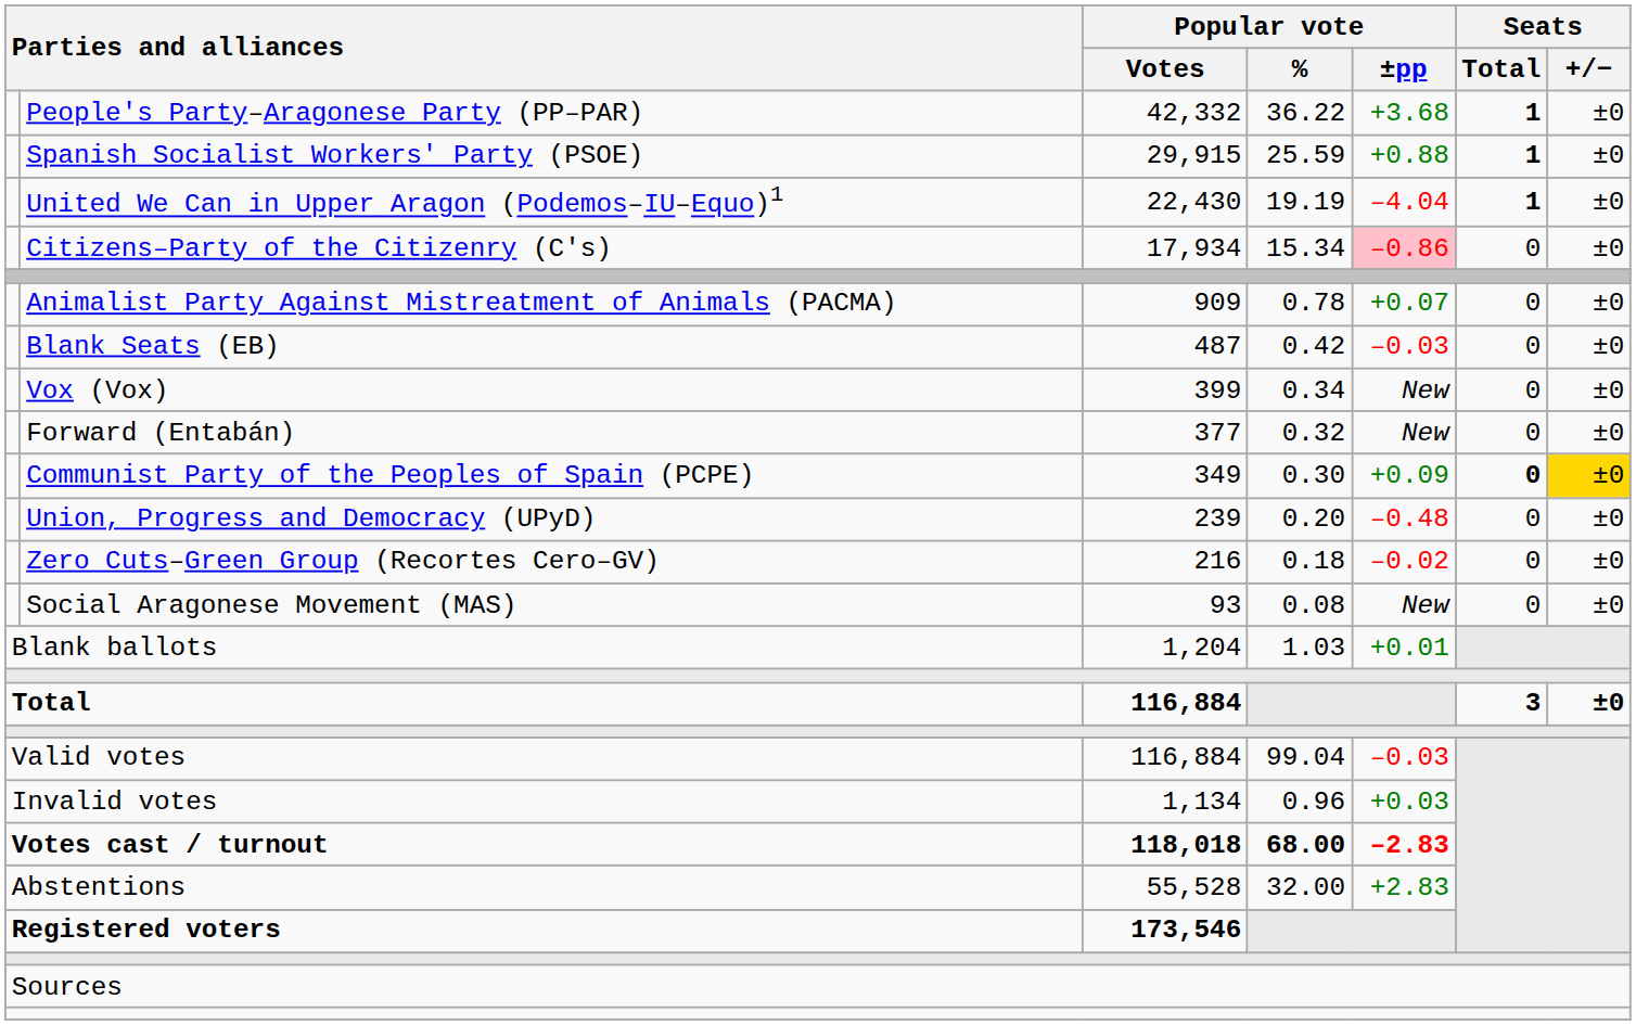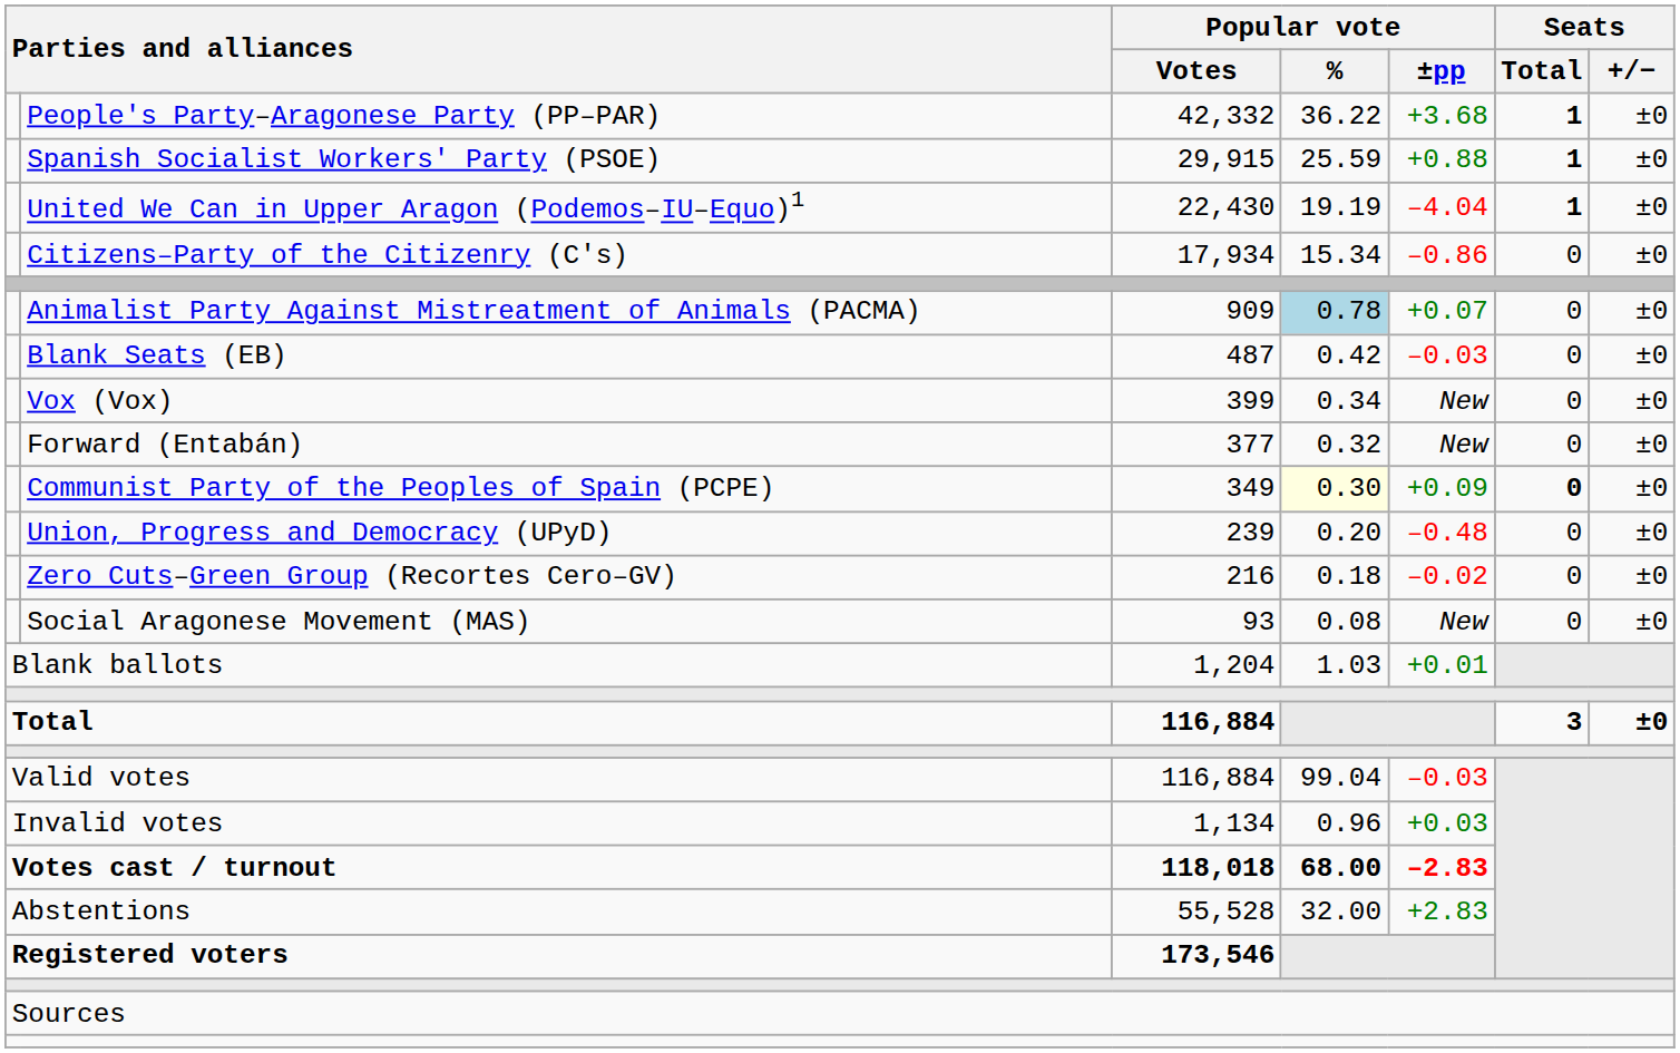Citizens–Party of the Citizenry (C's) | Popular vote / ±pp: pink background -> no background
Animalist Party Against Mistreatment of Animals (PACMA) | Popular vote / %: no background -> lightblue background
Communist Party of the Peoples of Spain (PCPE) | Popular vote / %: no background -> lightyellow background
Communist Party of the Peoples of Spain (PCPE) | Seats / +/−: gold background -> no background
